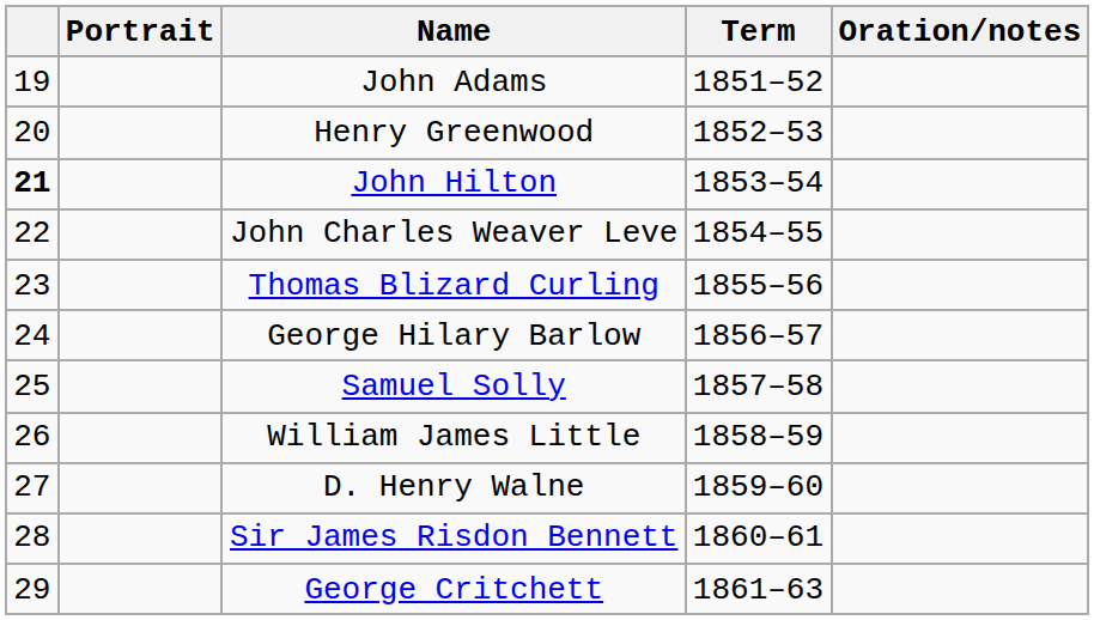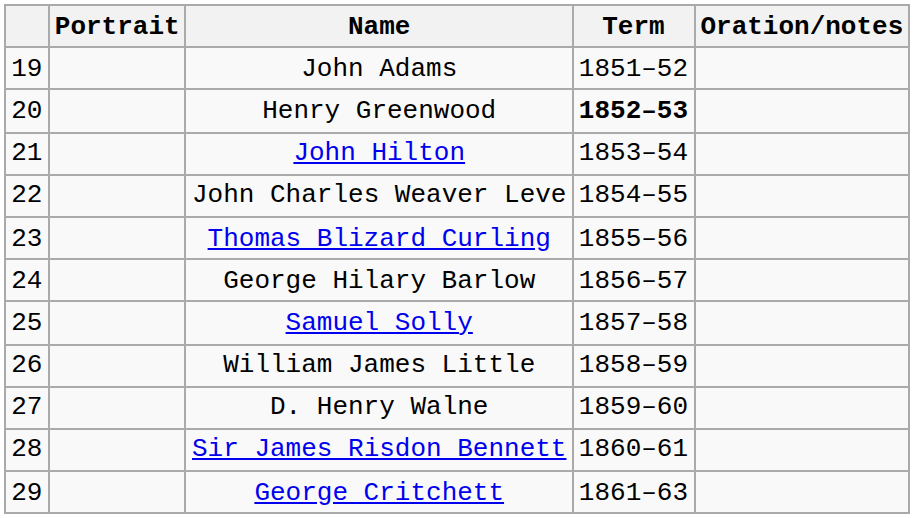Henry Greenwood | Term: normal -> bold
John Hilton | column 1: bold -> normal
